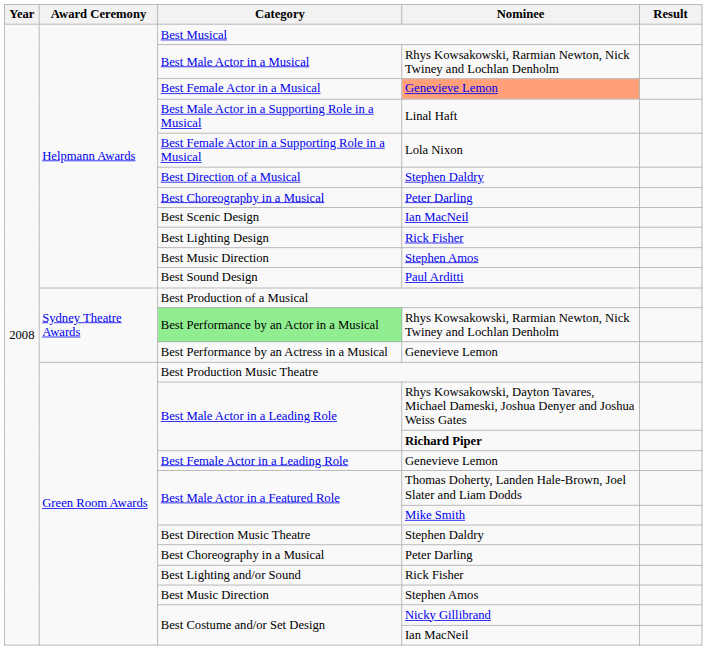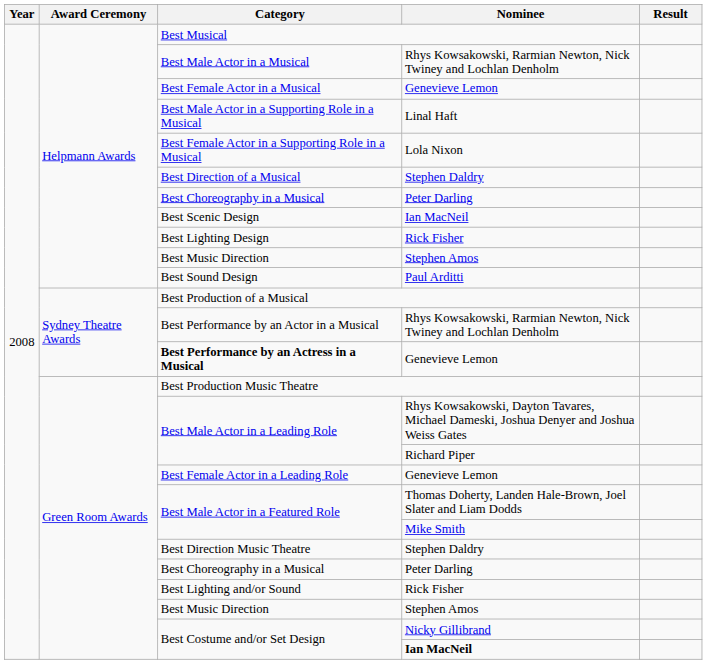Best Female Actor in a Musical | Nominee: lightsalmon background -> no background
Best Performance by an Actor in a Musical | Category: lightgreen background -> no background
Best Performance by an Actress in a Musical | Category: normal -> bold
Best Male Actor in a Leading Role / Richard Piper | Nominee: bold -> normal
Best Costume and/or Set Design / Ian MacNeil | Nominee: normal -> bold
